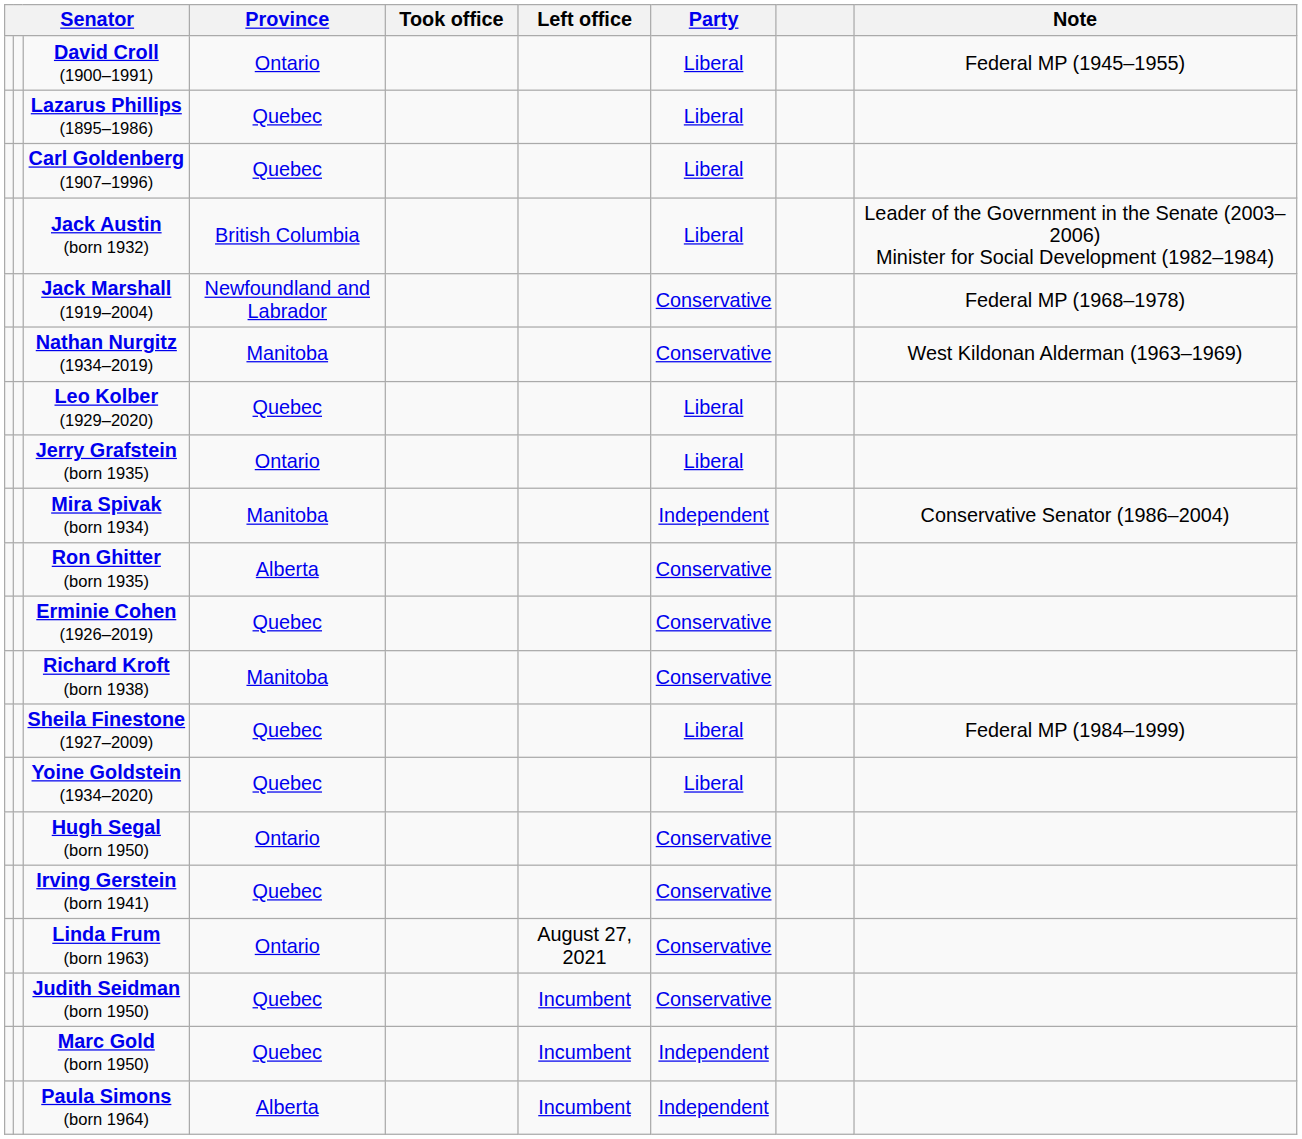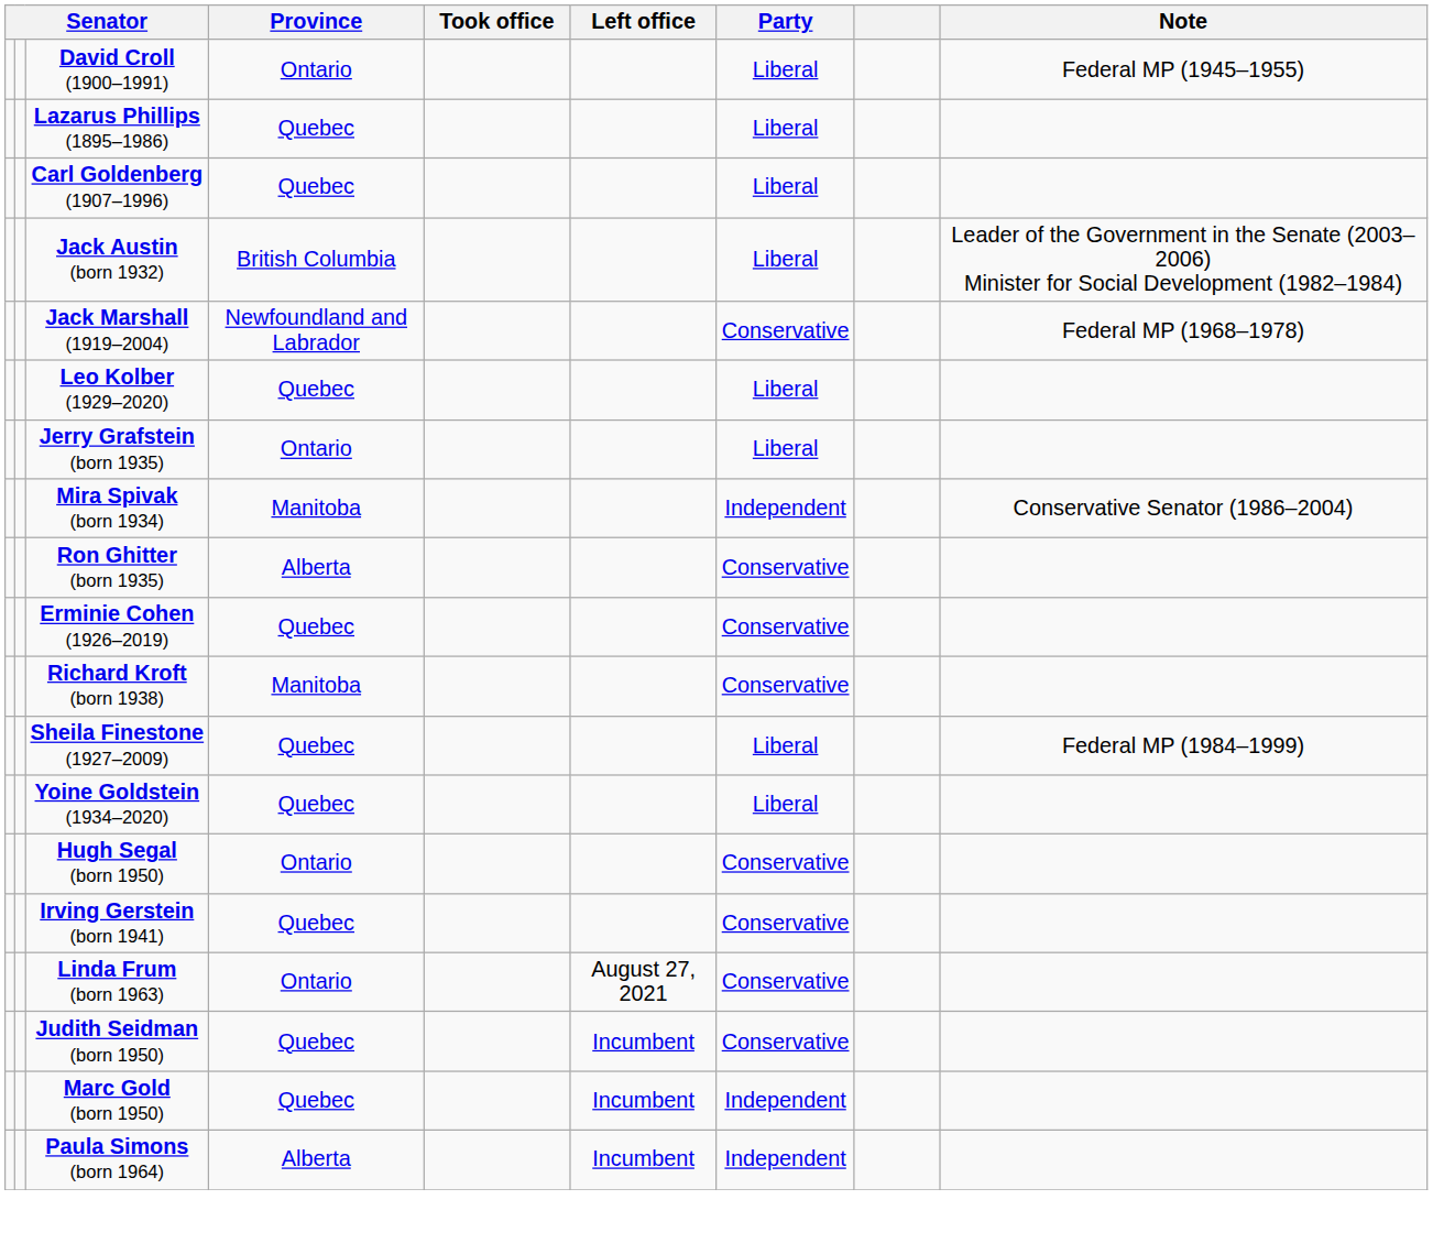- row: Nathan Nurgitz (1934–2019) | Manitoba | Conservative | West Kildonan Alderman (1963–1969)
